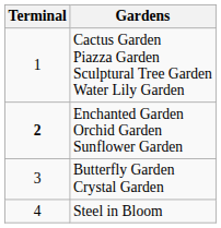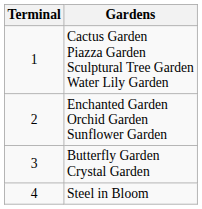Enchanted Garden Orchid Garden Sunflower Garden | Terminal: bold -> normal
